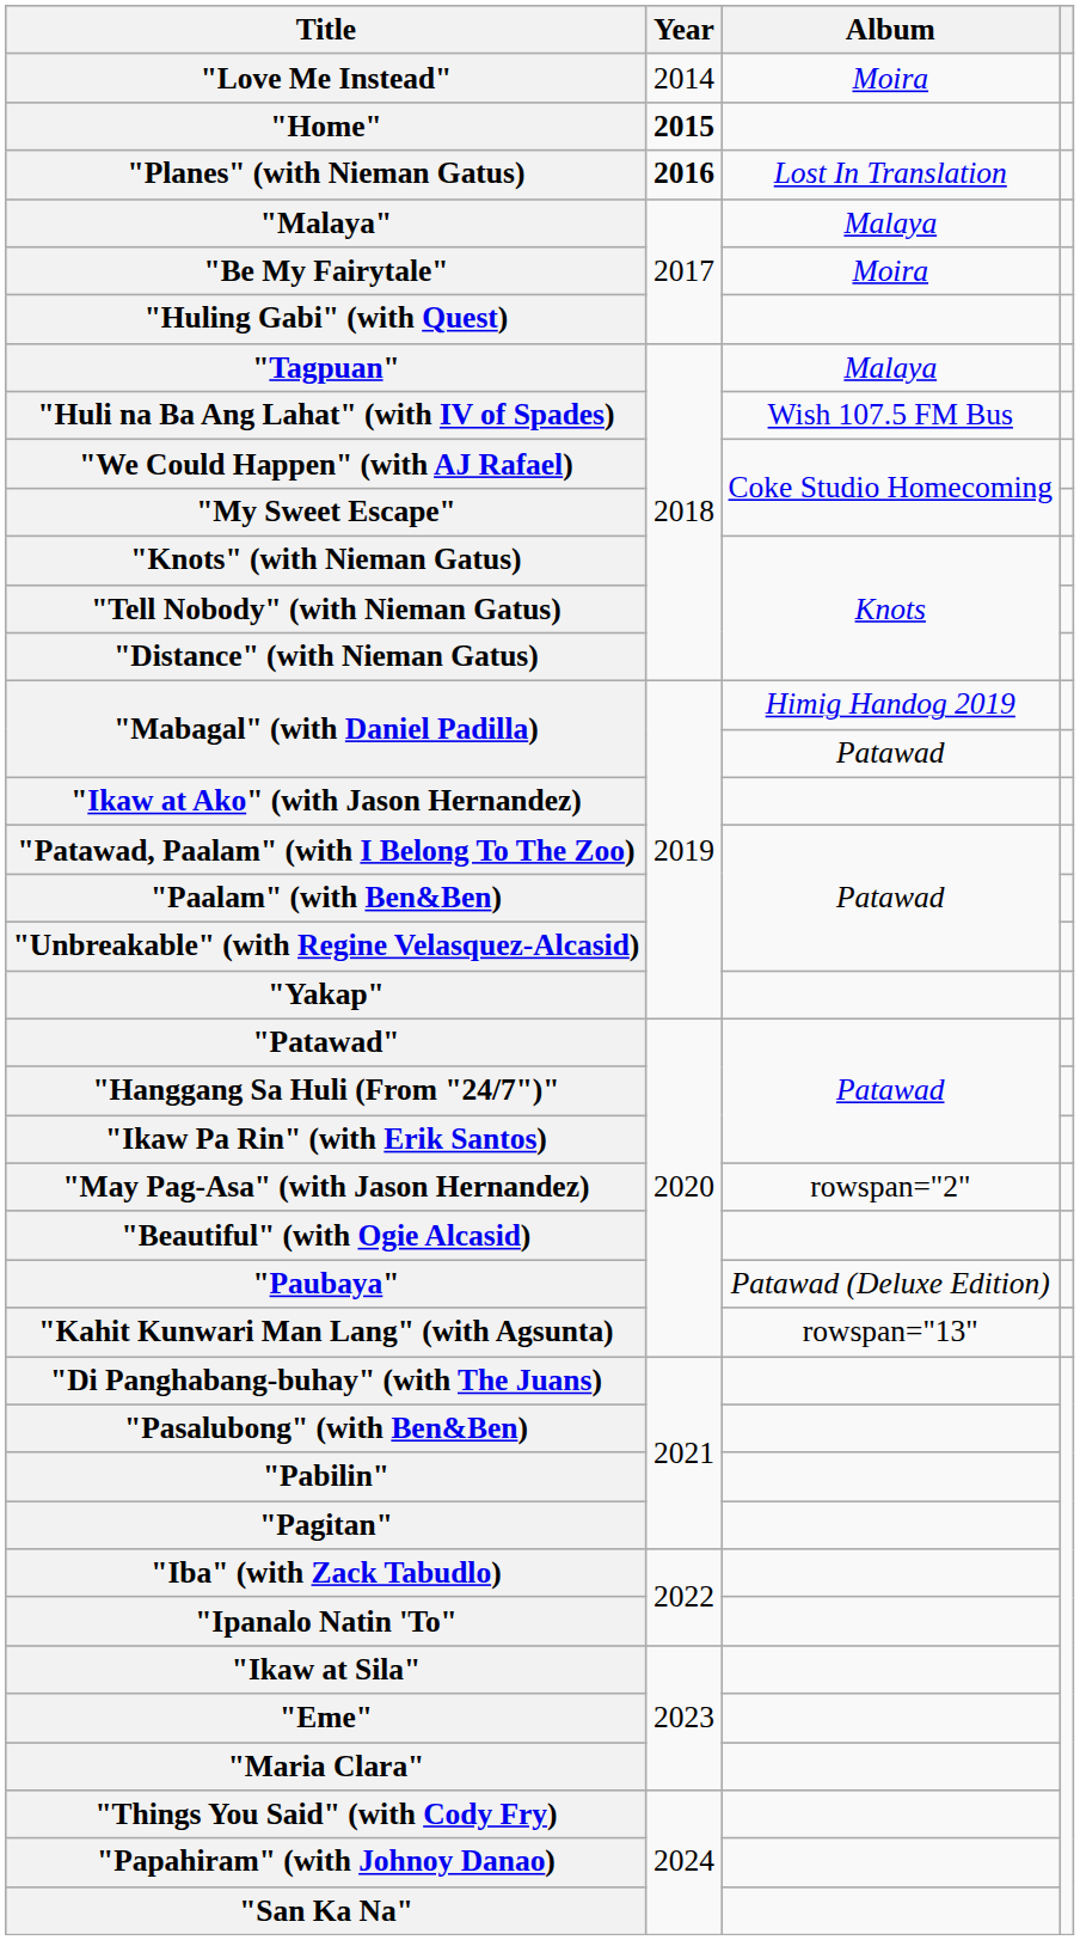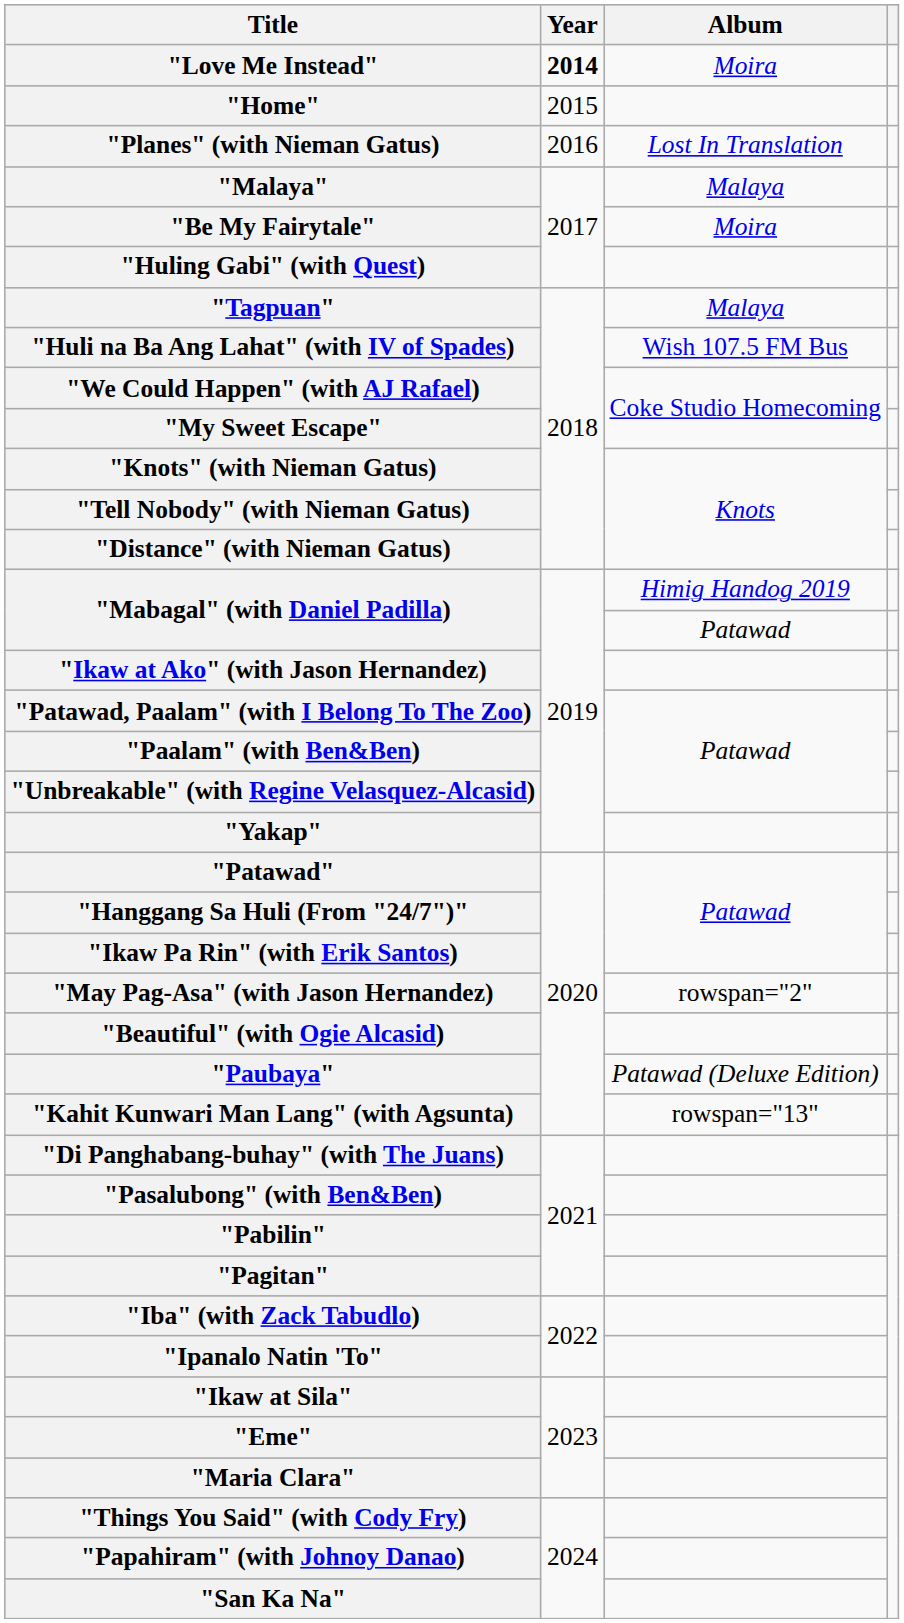"Love Me Instead" | Year: normal -> bold
"Home" | Year: bold -> normal
"Planes" (with Nieman Gatus) | Year: bold -> normal
